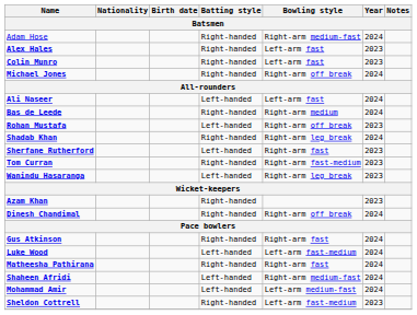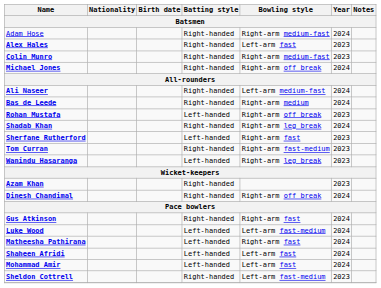Colin Munro | Bowling style: Left-arm fast -> Right-arm medium-fast
Ali Naseer | Batting style: Left-handed -> Right-handed
Ali Naseer | Bowling style: Left-arm fast -> Left-arm medium-fast
Matheesha Pathirana | Batting style: Right-handed -> Left-handed
Shaheen Afridi | Bowling style: Right-arm medium-fast -> Left-arm fast
Mohammad Amir | Bowling style: Left-arm medium-fast -> Left-arm fast
